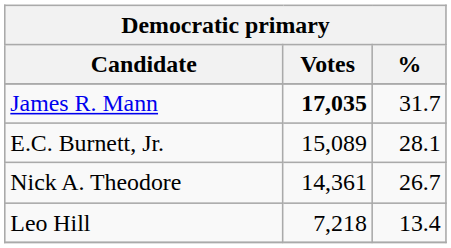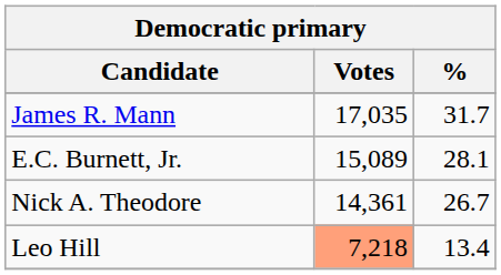James R. Mann | Votes: bold -> normal
Leo Hill | Votes: no background -> lightsalmon background
